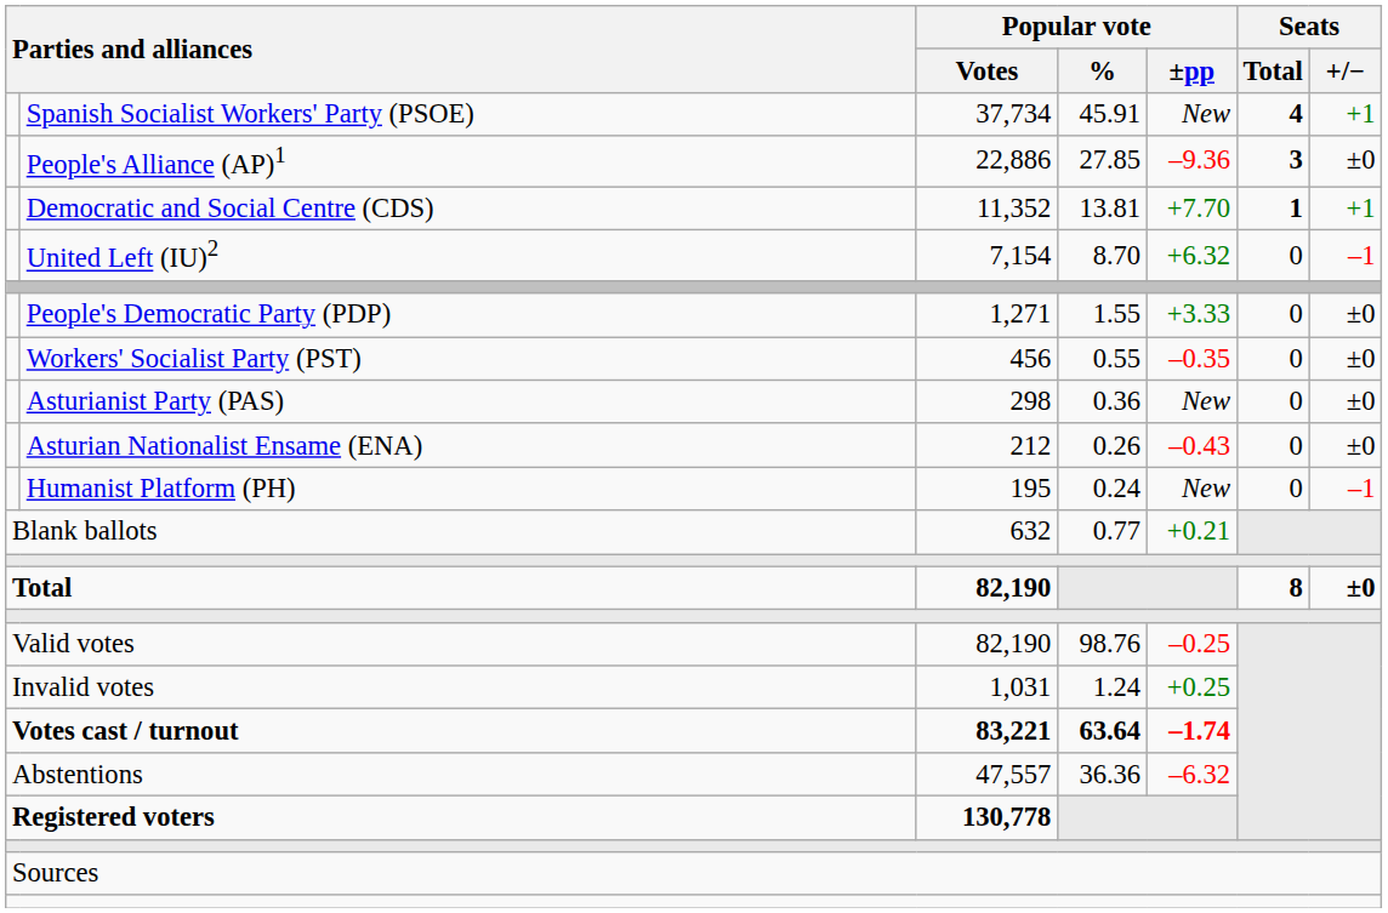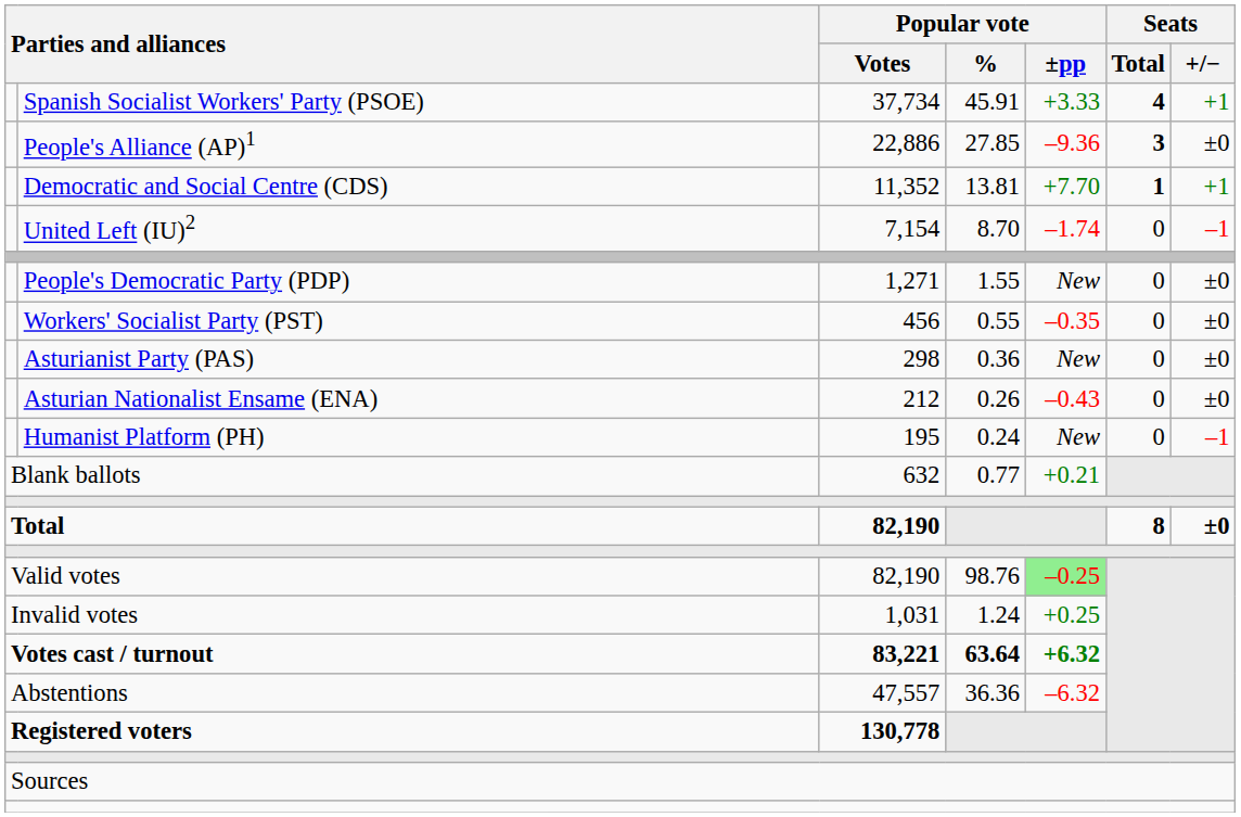Spanish Socialist Workers' Party (PSOE) | Popular vote / ±pp: New -> +3.33
United Left (IU)2 | Popular vote / ±pp: +6.32 -> –1.74
People's Democratic Party (PDP) | Popular vote / ±pp: +3.33 -> New
Valid votes | Popular vote / ±pp: no background -> lightgreen background
Votes cast / turnout | Popular vote / ±pp: –1.74 -> +6.32
